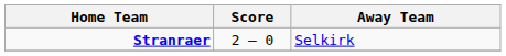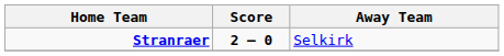Stranraer | Score: normal -> bold
